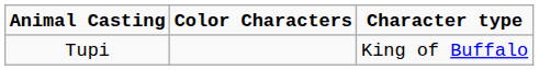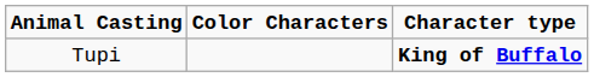Tupi | column 3: normal -> bold
